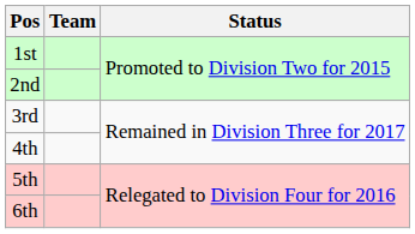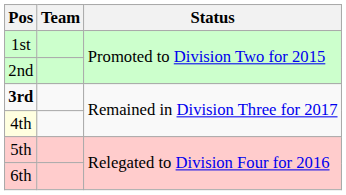3rd | Pos: normal -> bold
4th | Pos: no background -> lightyellow background
